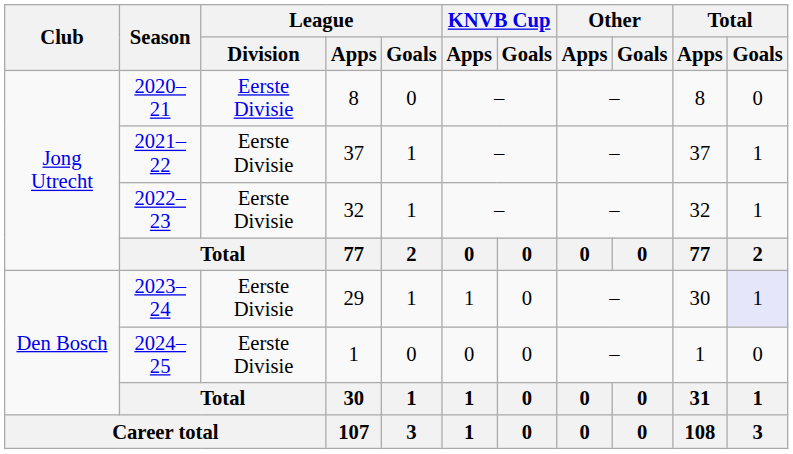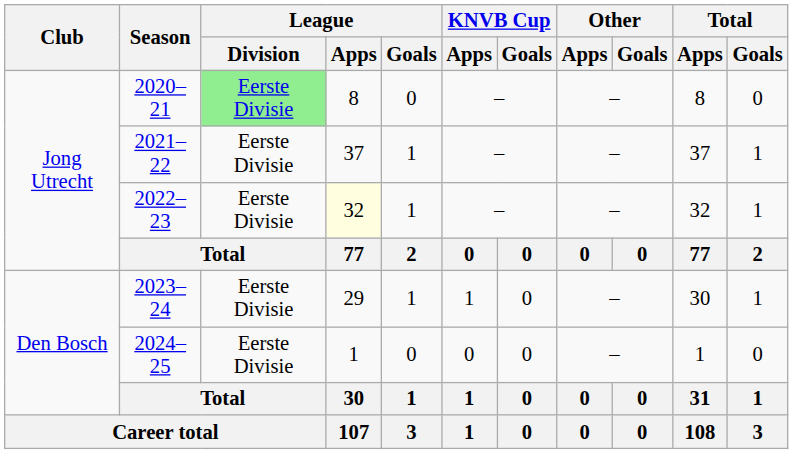2020–21 | League / Division: no background -> lightgreen background
2022–23 | League / Apps: no background -> lightyellow background
2023–24 | Total / Goals: lavender background -> no background
